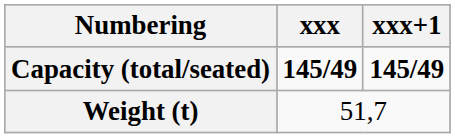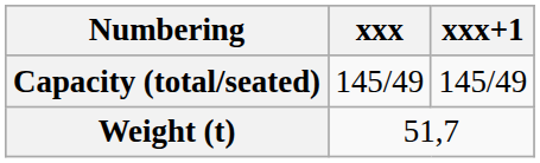Capacity (total/seated) | xxx: bold -> normal
Capacity (total/seated) | xxx+1: bold -> normal
